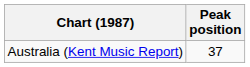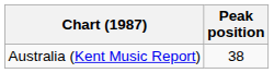Australia (Kent Music Report) | Peak position: 37 -> 38
